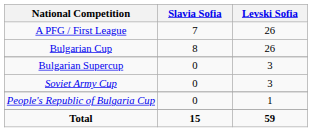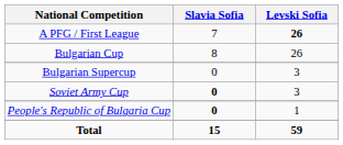A PFG / First League | Levski Sofia: normal -> bold
Soviet Army Cup | Slavia Sofia: normal -> bold
People's Republic of Bulgaria Cup | Slavia Sofia: normal -> bold
